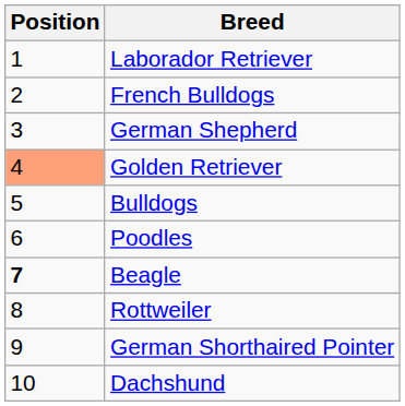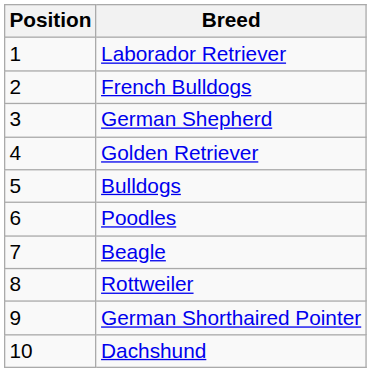Golden Retriever | Position: lightsalmon background -> no background
Beagle | Position: bold -> normal
